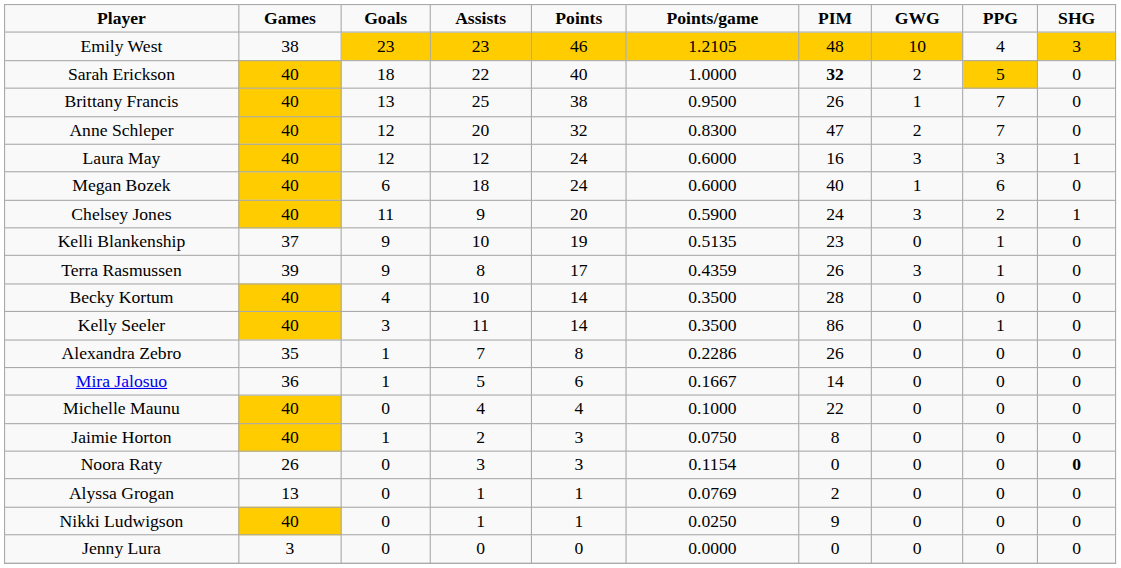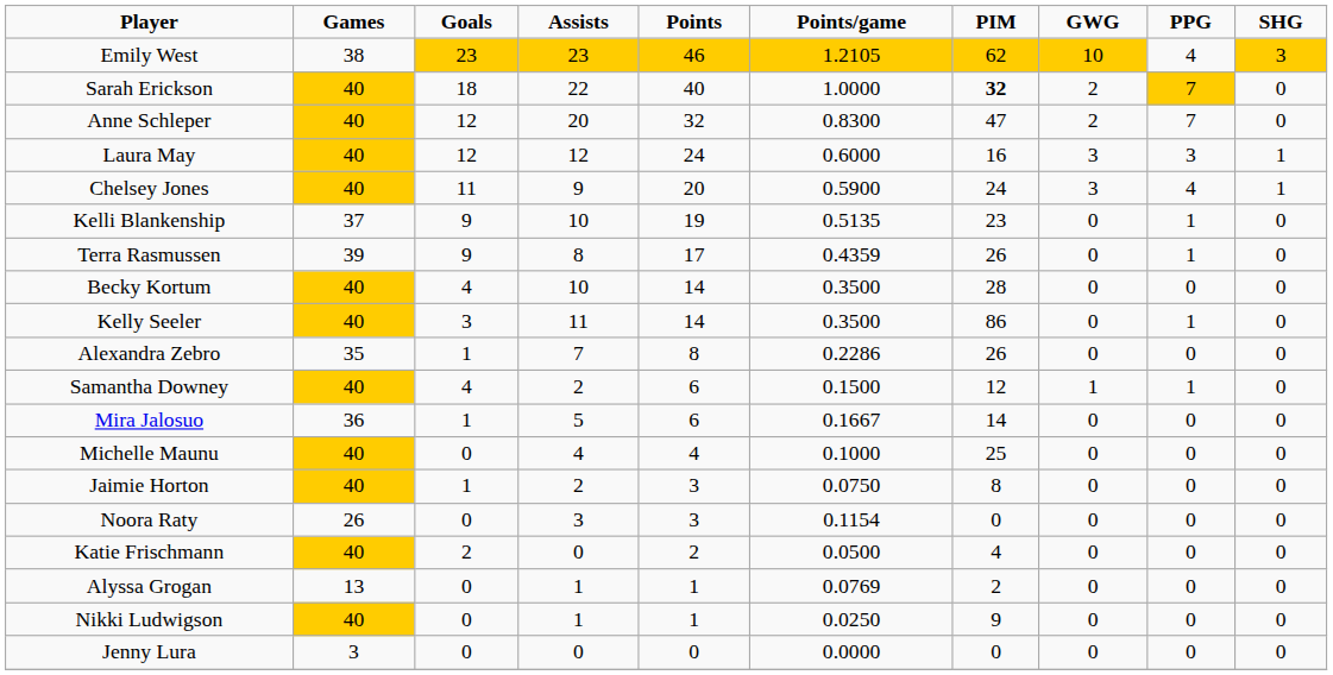Emily West | PIM: 48 -> 62
Sarah Erickson | PPG: 5 -> 7
- row: Brittany Francis | 40 | 13 | 25 | 38 | 0.9500 | 26 | 1 | 7 | 0
- row: Megan Bozek | 40 | 6 | 18 | 24 | 0.6000 | 40 | 1 | 6 | 0
Chelsey Jones | PPG: 2 -> 4
Terra Rasmussen | GWG: 3 -> 0
+ row: Samantha Downey | 40 | 4 | 2 | 6 | 0.1500 | 12 | 1 | 1 | 0
Michelle Maunu | PIM: 22 -> 25
Noora Raty | SHG: bold -> normal
+ row: Katie Frischmann | 40 | 2 | 0 | 2 | 0.0500 | 4 | 0 | 0 | 0
